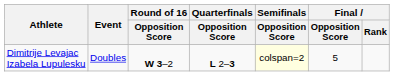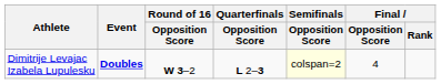Dimitrije Levajac Izabela Lupulesku | Event: normal -> bold
Dimitrije Levajac Izabela Lupulesku | Final / Opposition Score: 5 -> 4
